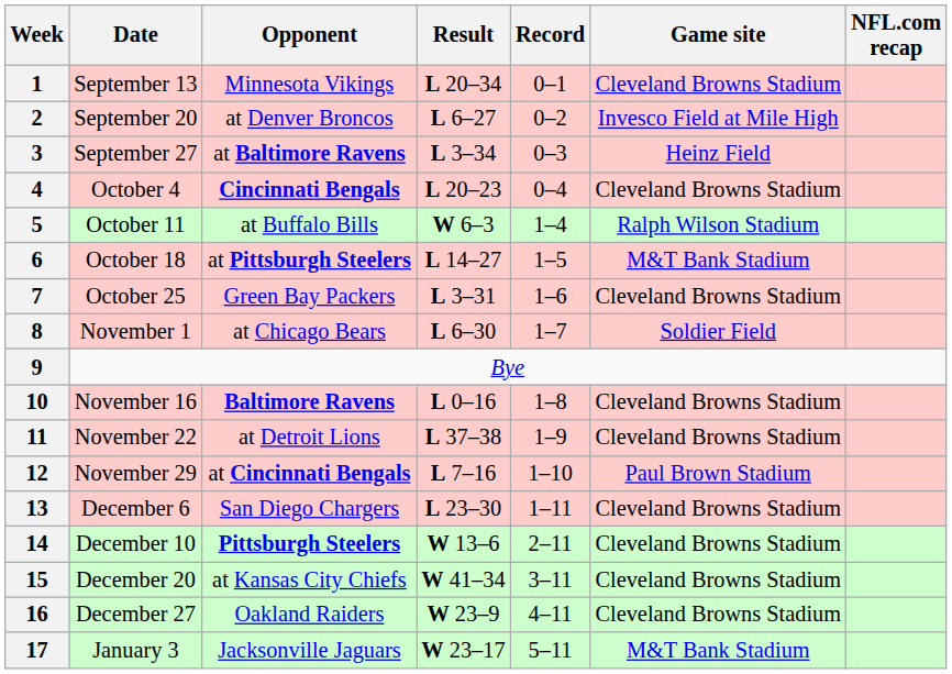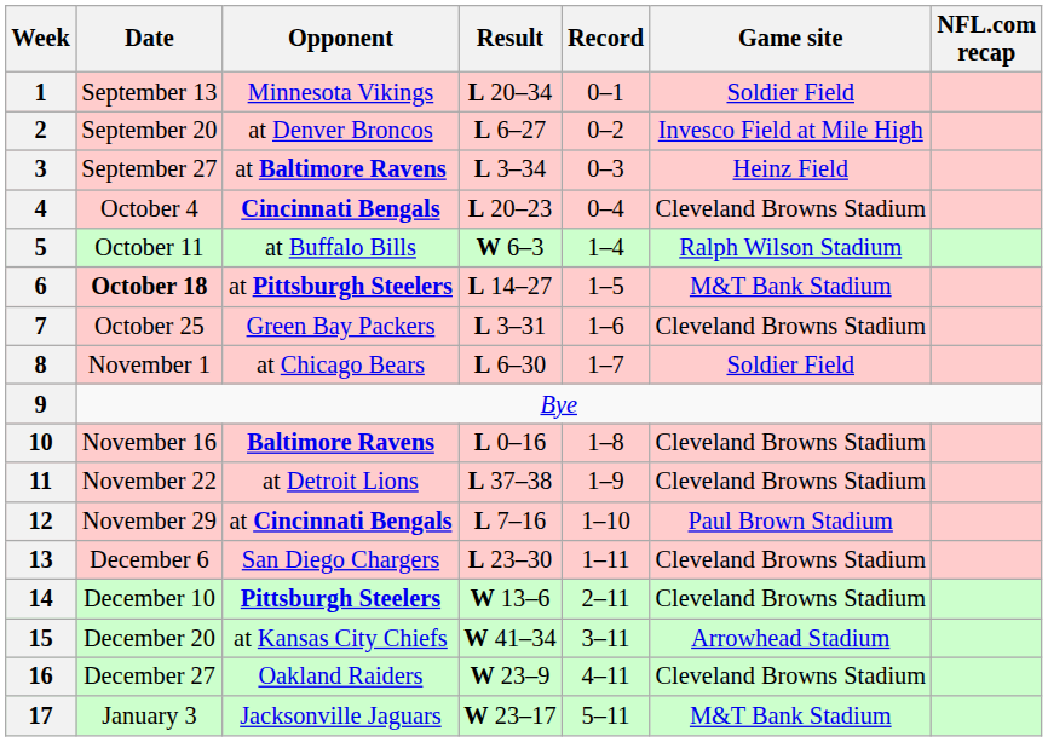1 | Game site: Cleveland Browns Stadium -> Soldier Field
6 | Date: normal -> bold
15 | Game site: Cleveland Browns Stadium -> Arrowhead Stadium
